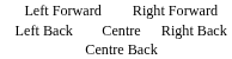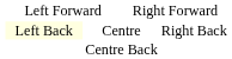Left Back | column 1: no background -> lightyellow background
